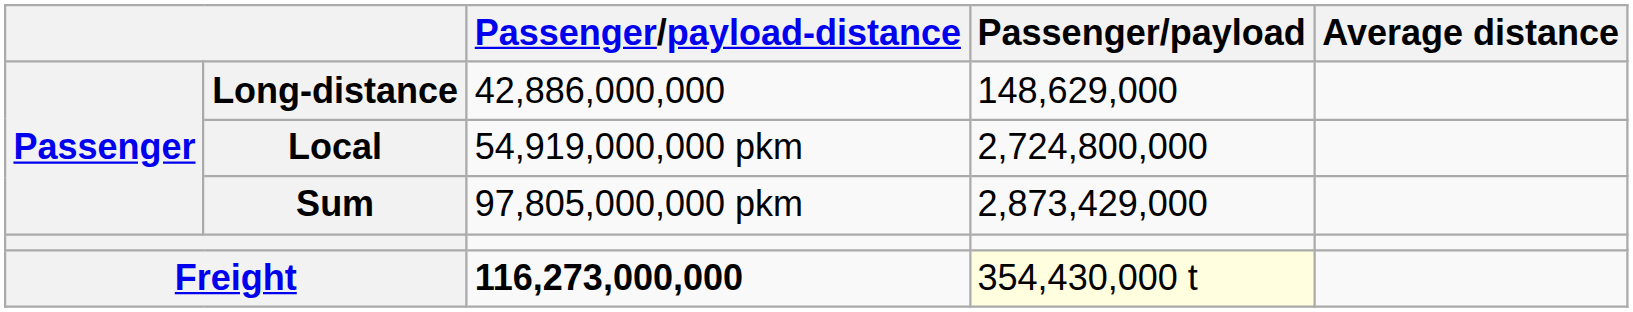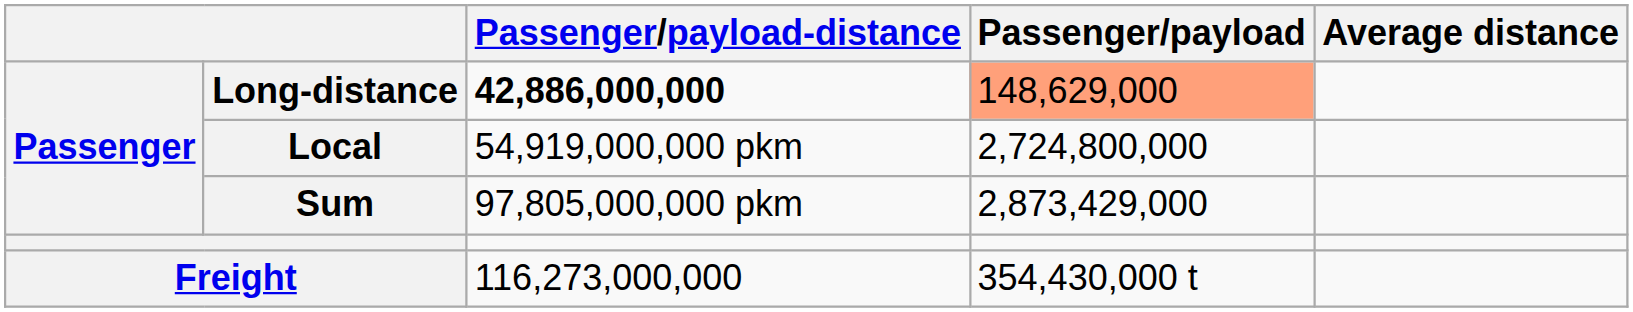Long-distance | Passenger/payload-distance: normal -> bold
Long-distance | Passenger/payload: no background -> lightsalmon background
Freight | Passenger/payload-distance: bold -> normal
Freight | Passenger/payload: lightyellow background -> no background
